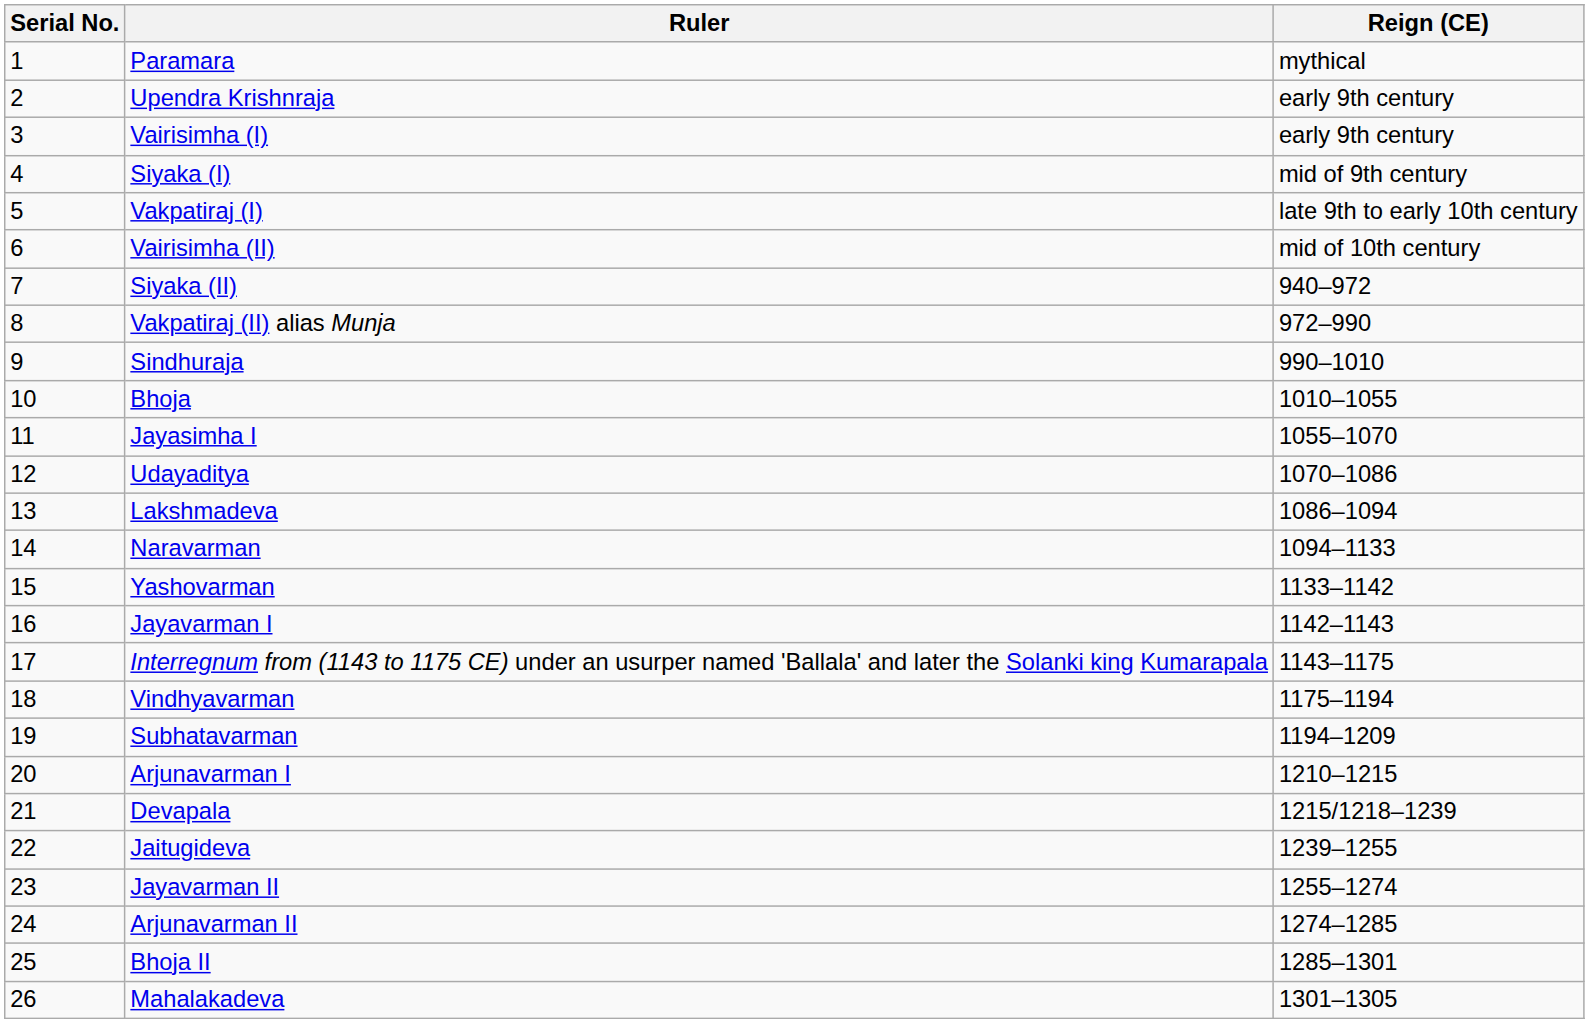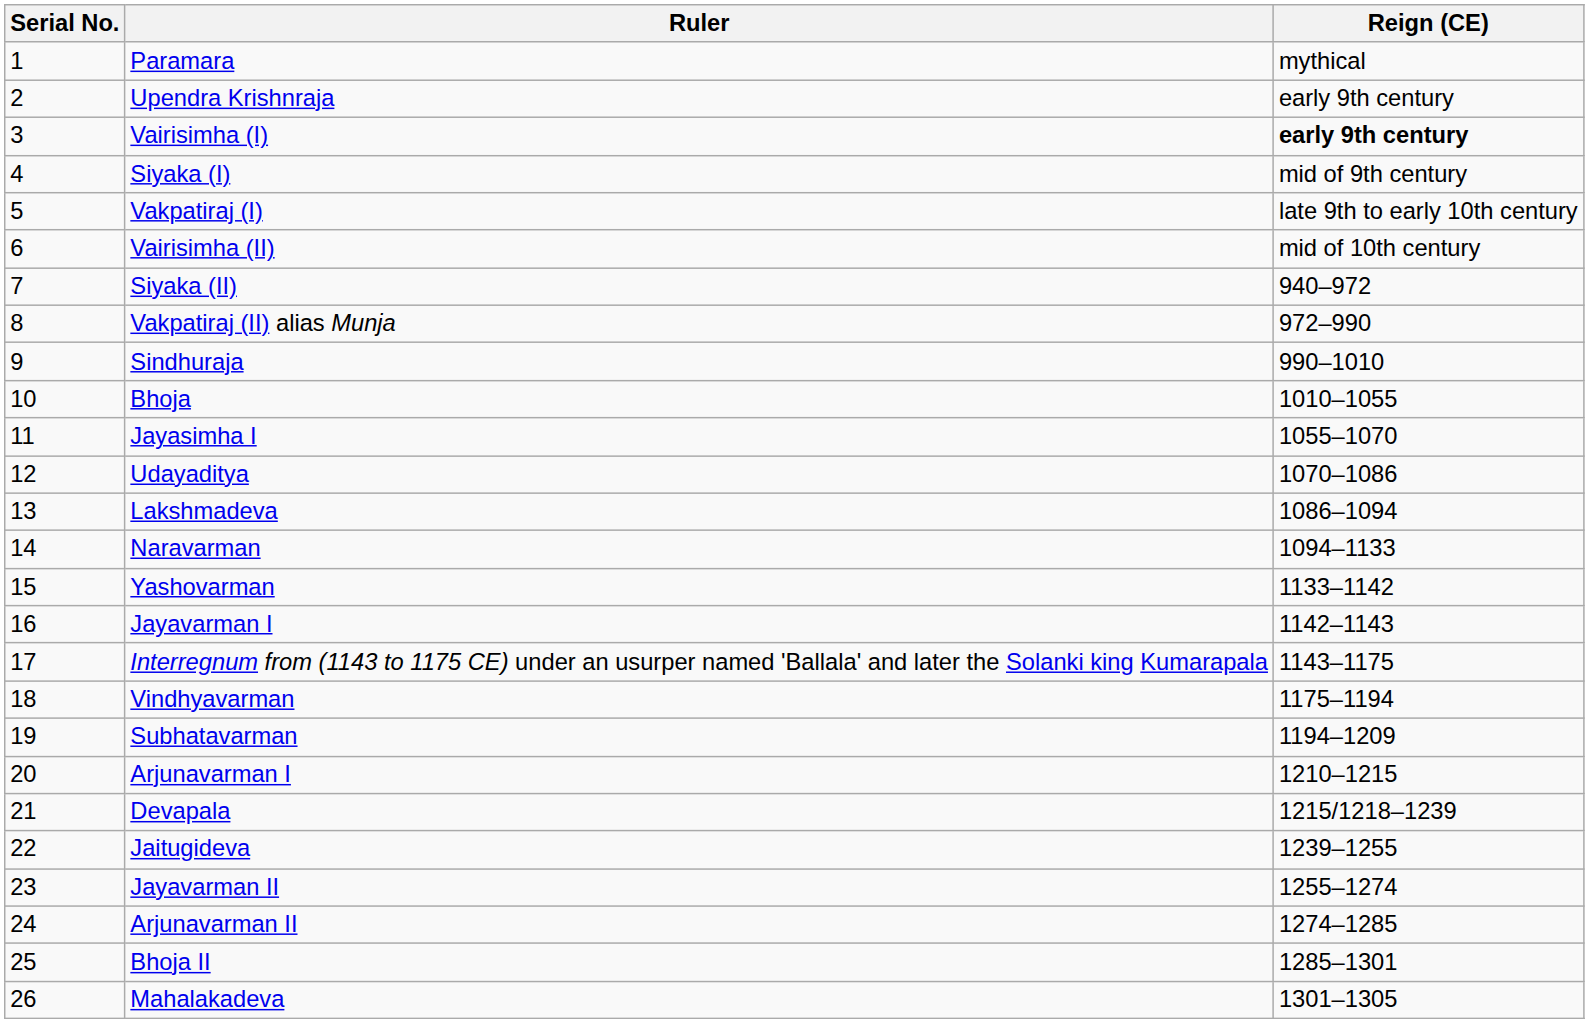Vairisimha (I) | Reign (CE): normal -> bold
